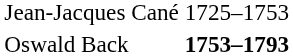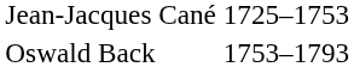Oswald Back | column 2: bold -> normal
